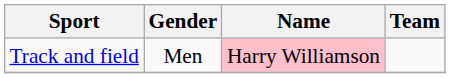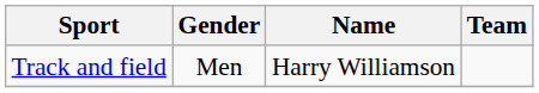Track and field | Name: pink background -> no background
